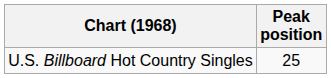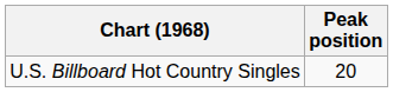U.S. Billboard Hot Country Singles | Peak position: 25 -> 20
